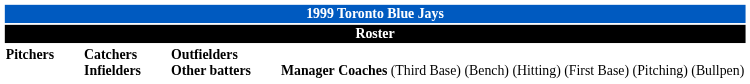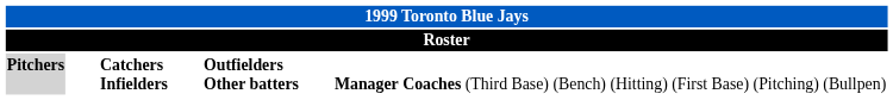Pitchers | column 1: no background -> lightgrey background
